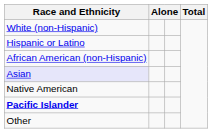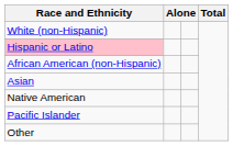Hispanic or Latino | Race and Ethnicity: no background -> pink background
Asian | Race and Ethnicity: lavender background -> no background
Pacific Islander | Race and Ethnicity: bold -> normal
